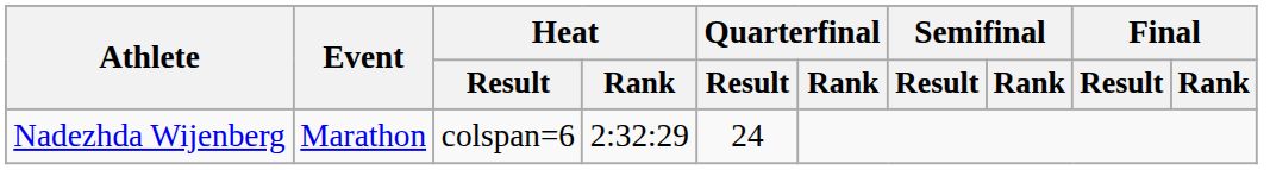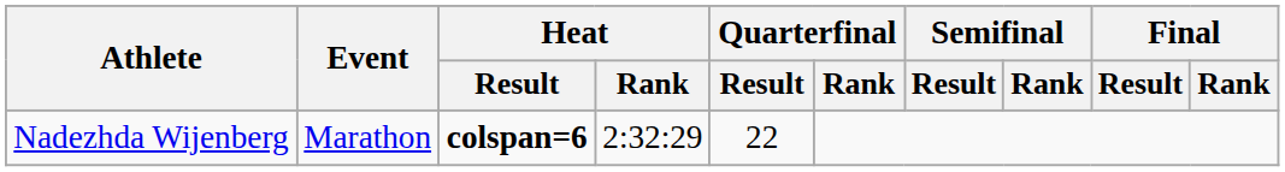Nadezhda Wijenberg | Heat / Result: normal -> bold
Nadezhda Wijenberg | Quarterfinal / Result: 24 -> 22
